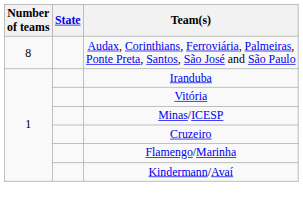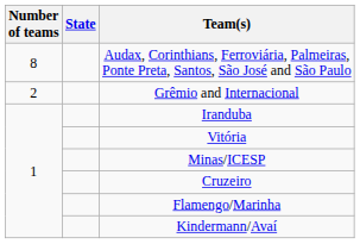+ row: 2 | Grêmio and Internacional
